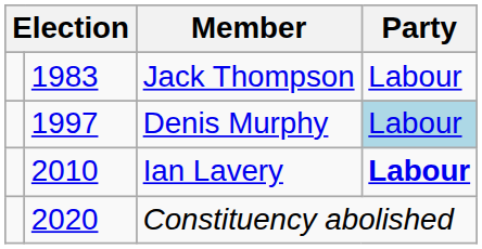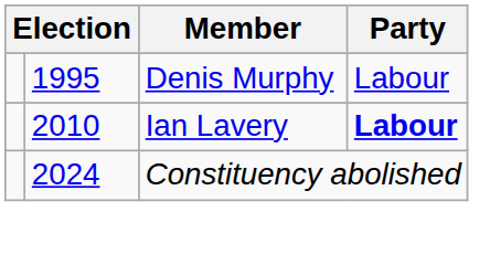- row: 1983 | Jack Thompson | Labour
Denis Murphy | column 2: 1997 -> 1995
Denis Murphy | Party: lightblue background -> no background
Constituency abolished | column 2: 2020 -> 2024
